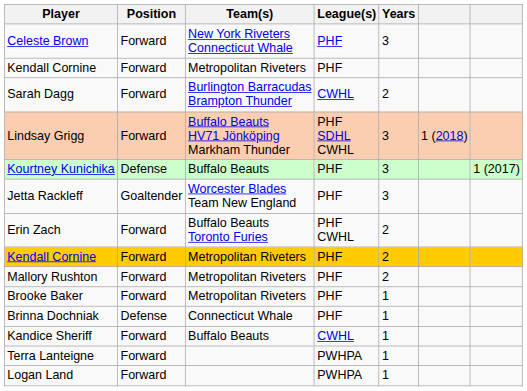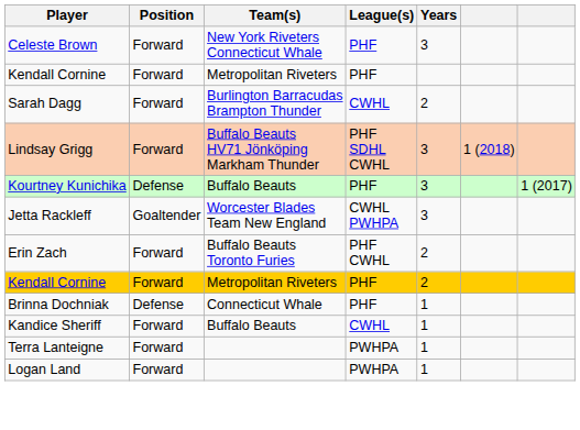Jetta Rackleff | League(s): PHF -> CWHL PWHPA
- row: Mallory Rushton | Forward | Metropolitan Riveters | PHF | 2
- row: Brooke Baker | Forward | Metropolitan Riveters | PHF | 1
